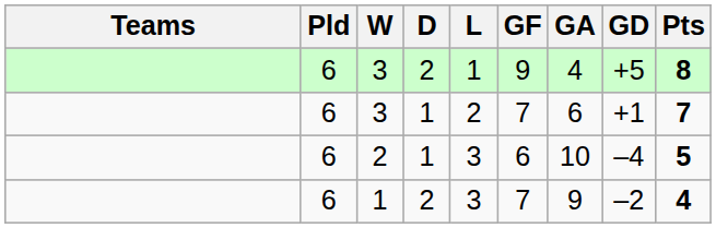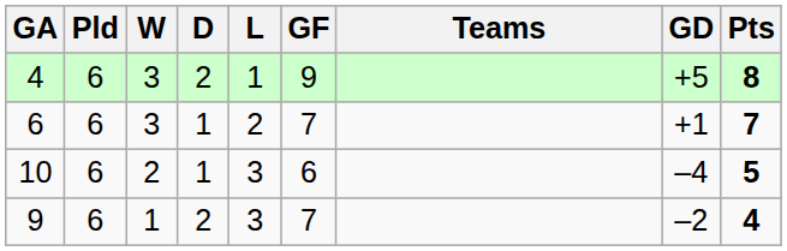columns swapped: Teams <-> GA
